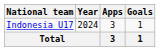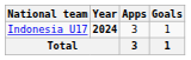Indonesia U17 | Year: normal -> bold
